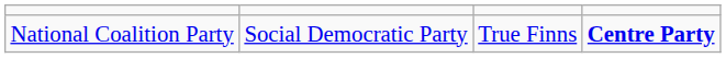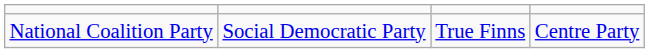National Coalition Party | column 4: bold -> normal
